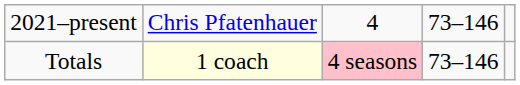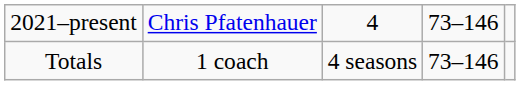row 2 | column 2: lightyellow background -> no background
row 2 | column 3: pink background -> no background
